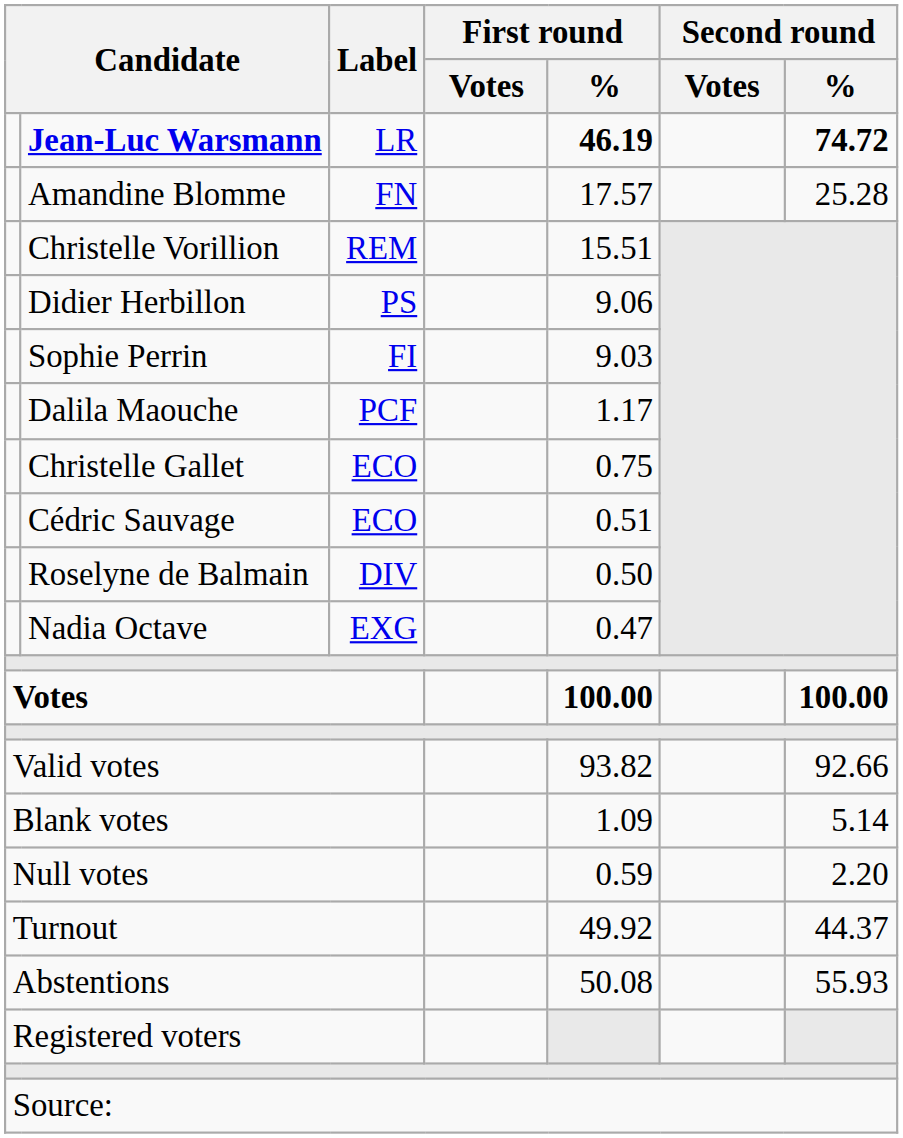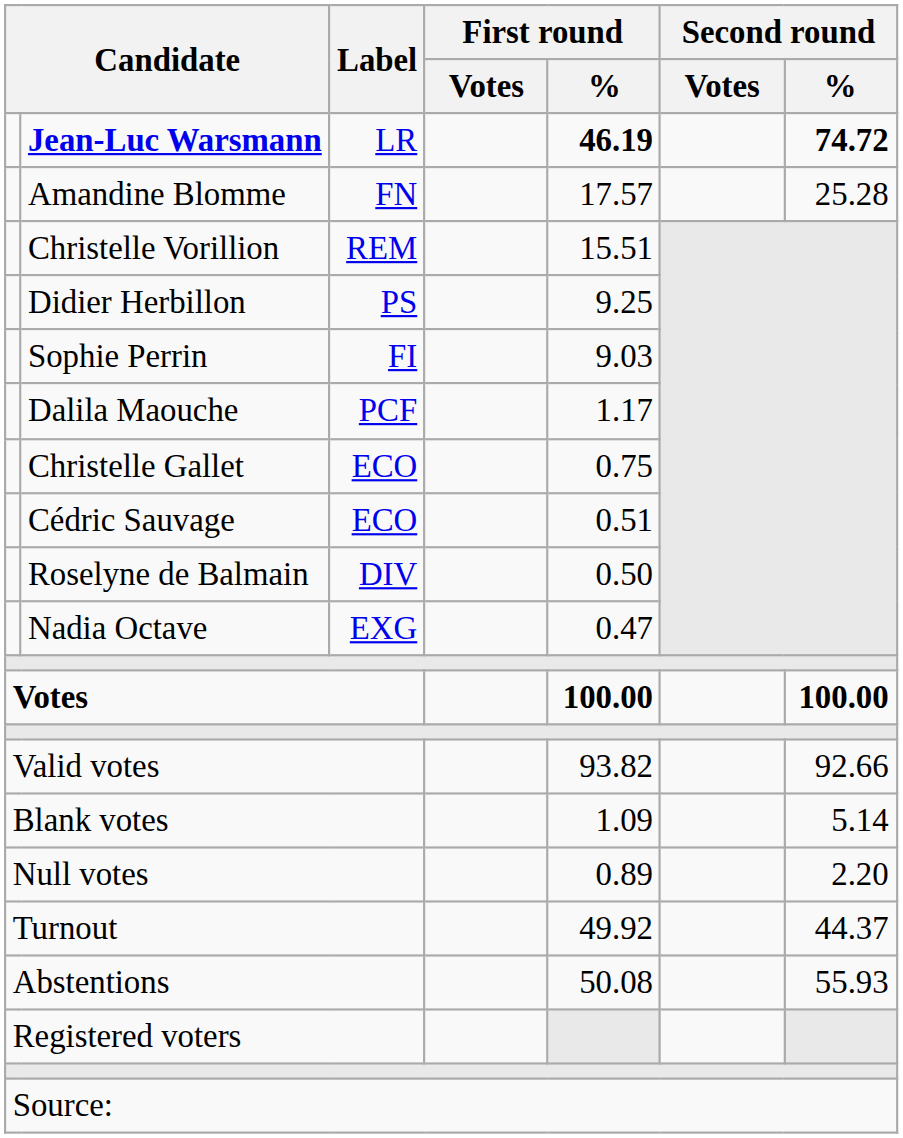Didier Herbillon | First round / %: 9.06 -> 9.25
Null votes | First round / %: 0.59 -> 0.89
